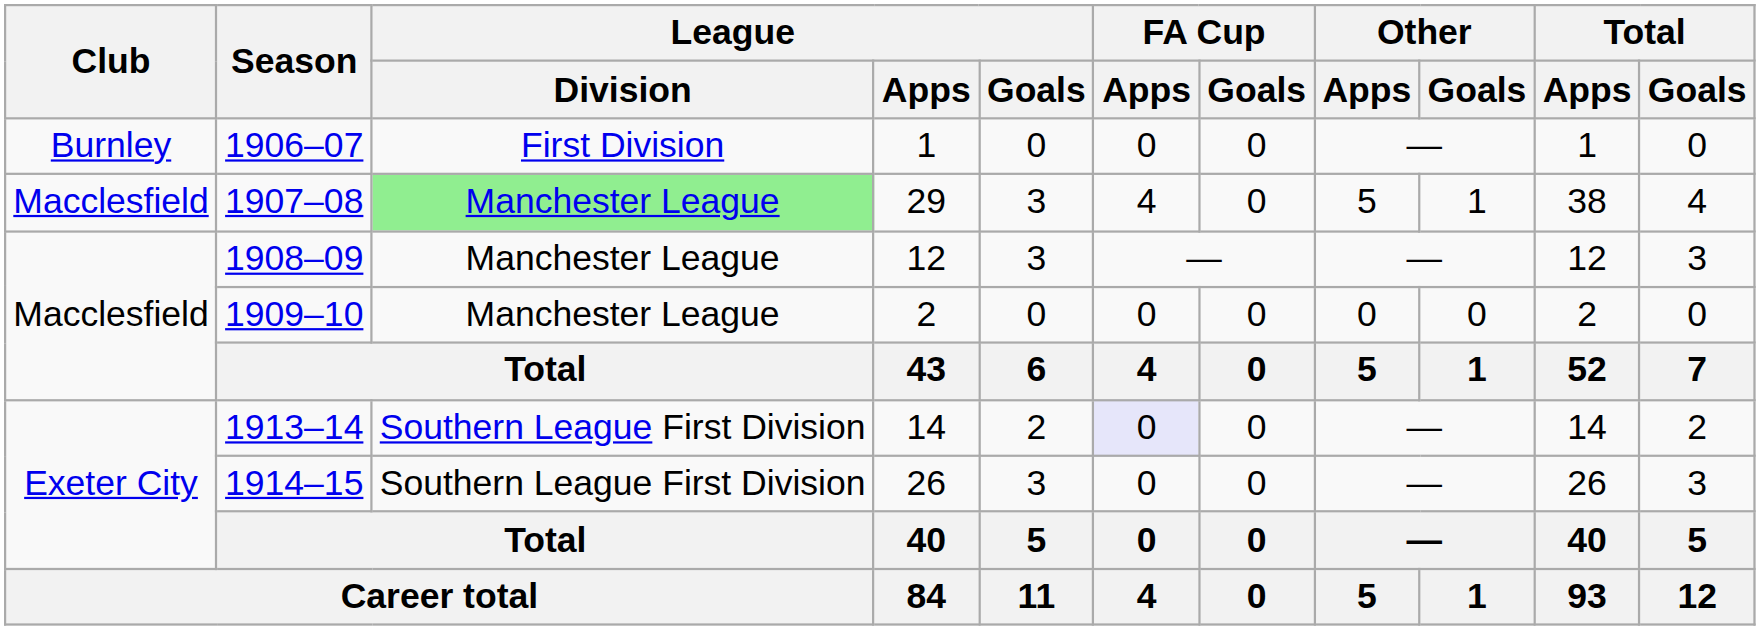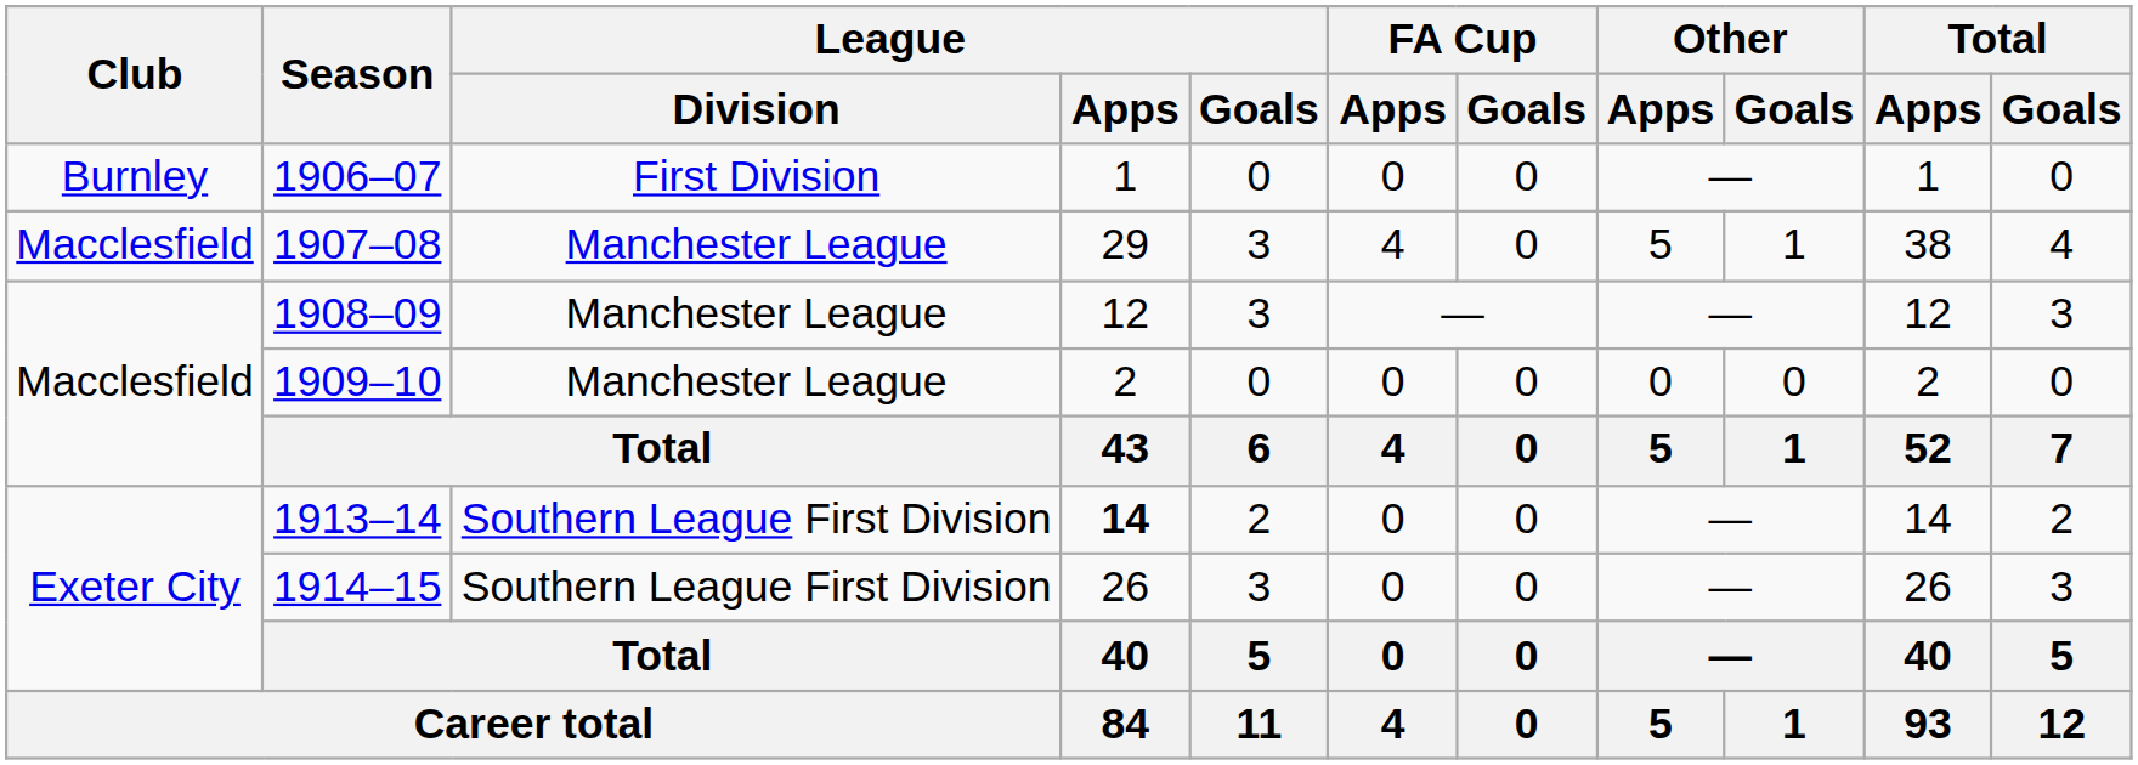1907–08 | League / Division: lightgreen background -> no background
1913–14 | League / Apps: normal -> bold
1913–14 | FA Cup / Apps: lavender background -> no background
